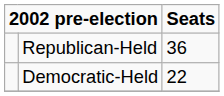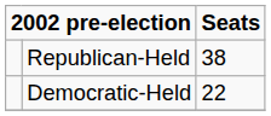Republican-Held | column 3: 36 -> 38
